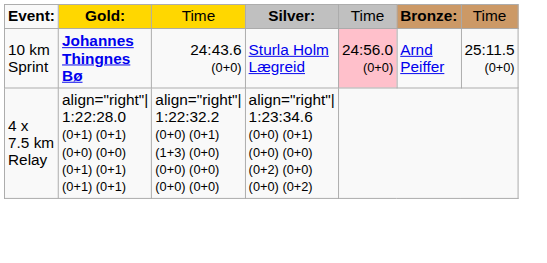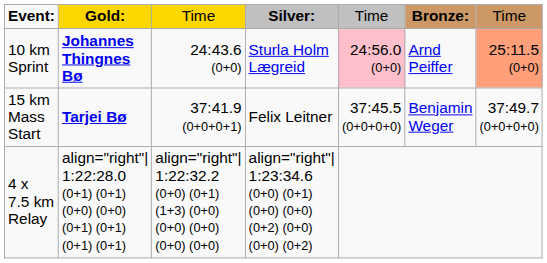10 km Sprint | column 7: no background -> lightsalmon background
+ row: 15 km Mass Start | Tarjei Bø | 37:41.9 (0+0+0+1) | Felix Leitner | 37:45.5 (0+0+0+0) | Benjamin Weger | 37:49.7 (0+0+0+0)
